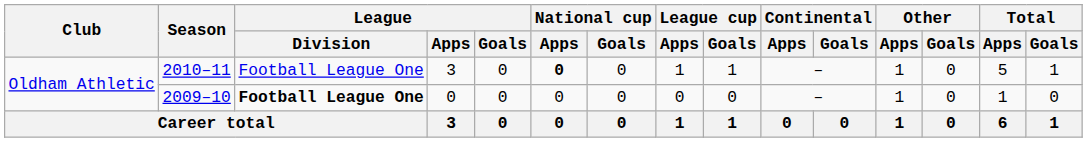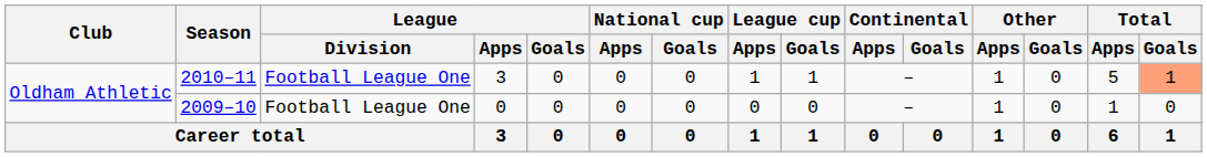2010–11 | National cup / Apps: bold -> normal
2010–11 | Total / Goals: no background -> lightsalmon background
2009–10 | League / Division: bold -> normal
